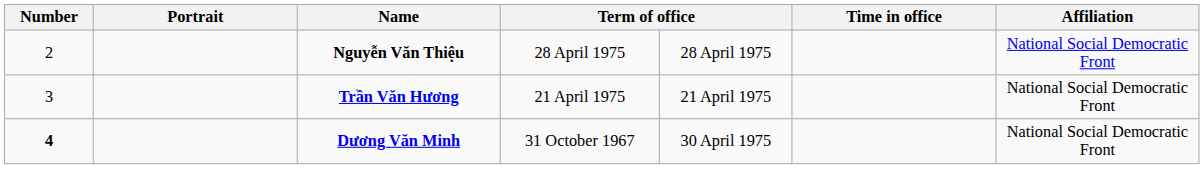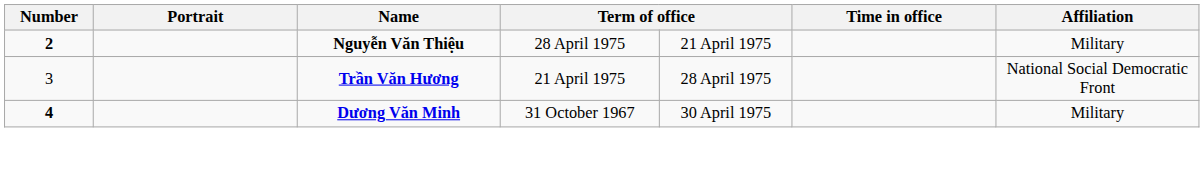Nguyễn Văn Thiệu | Number: normal -> bold
Nguyễn Văn Thiệu | column 5: 28 April 1975 -> 21 April 1975
Nguyễn Văn Thiệu | Affiliation: National Social Democratic Front -> Military
Trần Văn Hương | column 5: 21 April 1975 -> 28 April 1975
Dương Văn Minh | Affiliation: National Social Democratic Front -> Military
